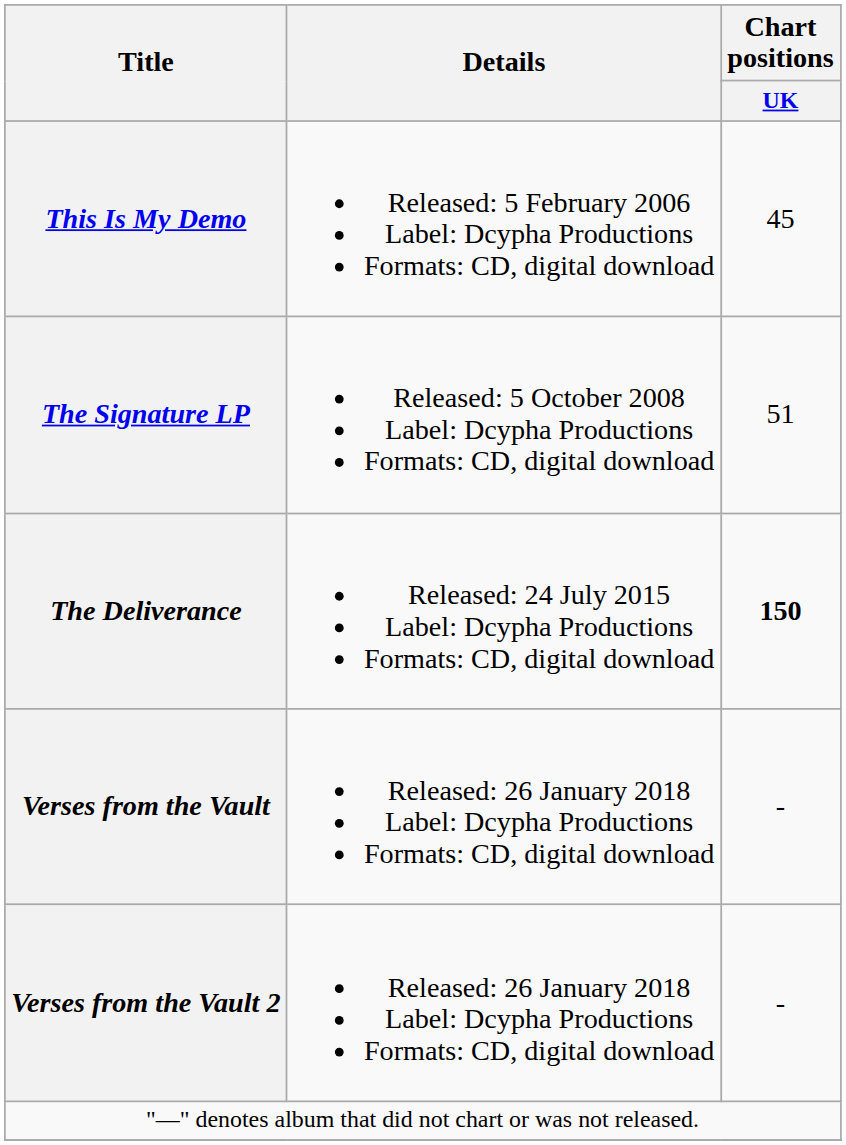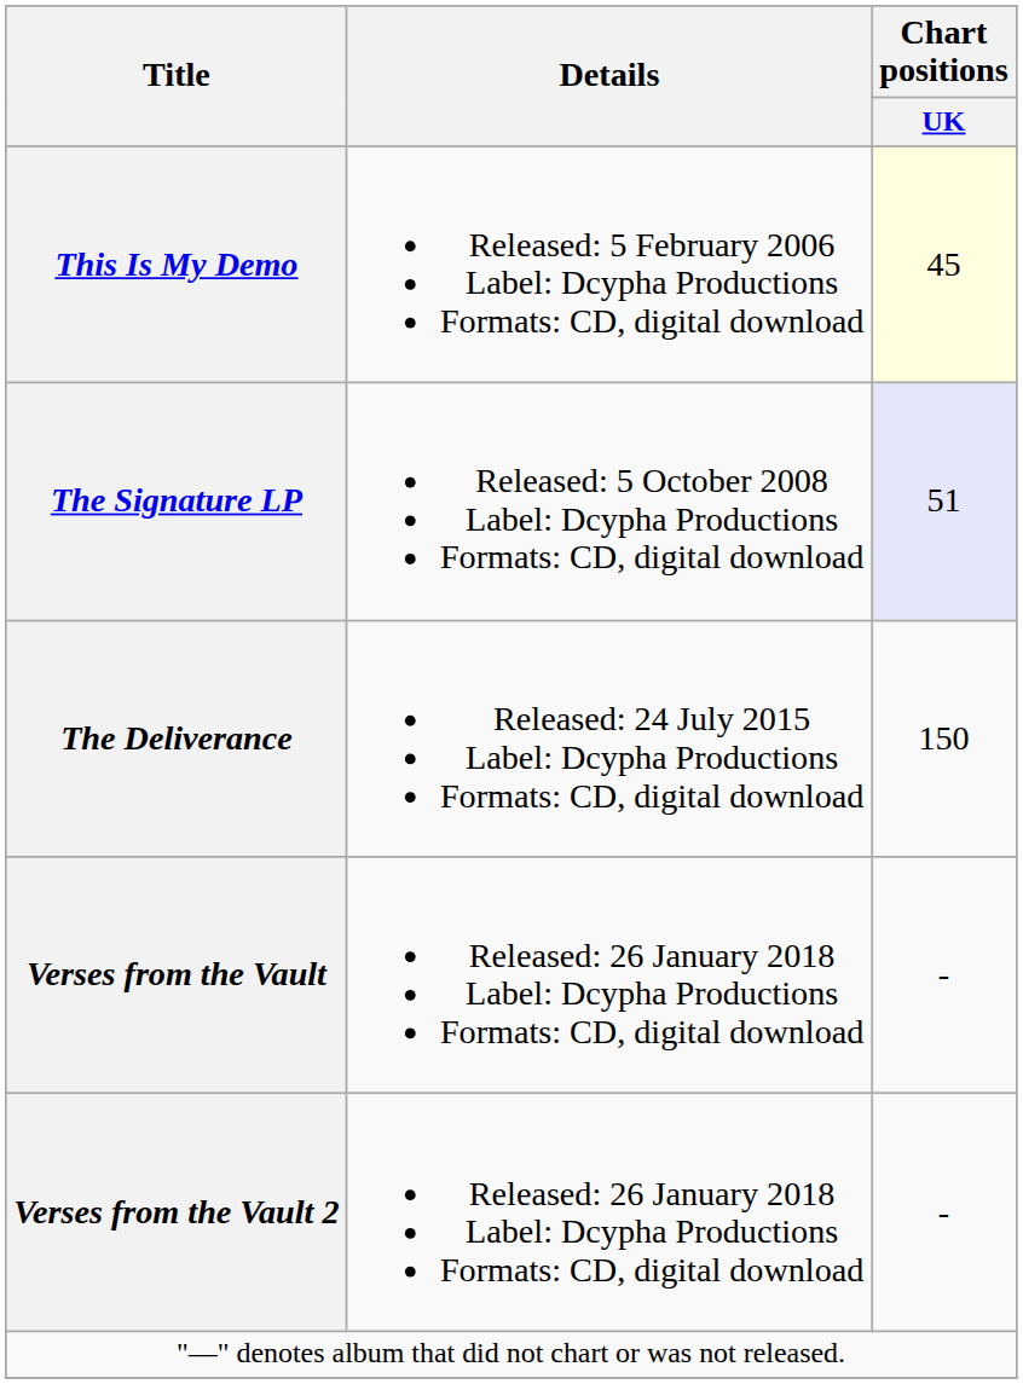This Is My Demo | Chart positions / UK: no background -> lightyellow background
The Signature LP | Chart positions / UK: no background -> lavender background
The Deliverance | Chart positions / UK: bold -> normal
